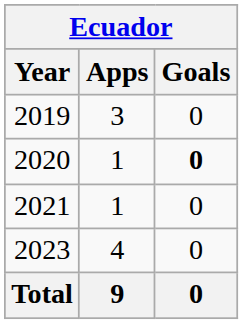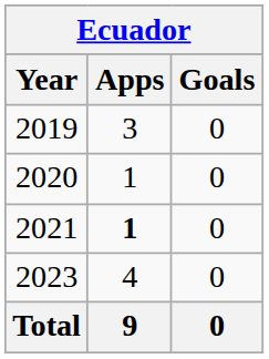2020 | Goals: bold -> normal
2021 | Apps: normal -> bold
